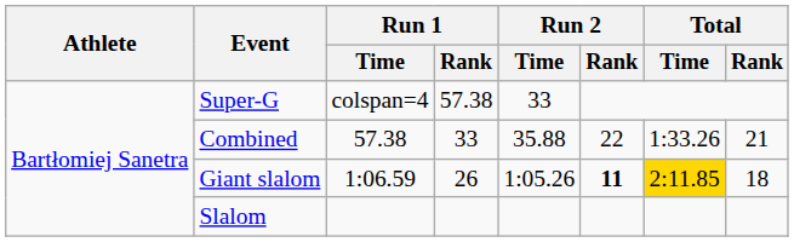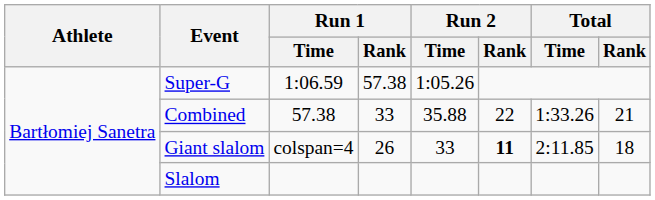Super-G | Run 1 / Time: colspan=4 -> 1:06.59
Super-G | Run 2 / Time: 33 -> 1:05.26
Giant slalom | Run 1 / Time: 1:06.59 -> colspan=4
Giant slalom | Run 2 / Time: 1:05.26 -> 33
Giant slalom | Total / Time: gold background -> no background
